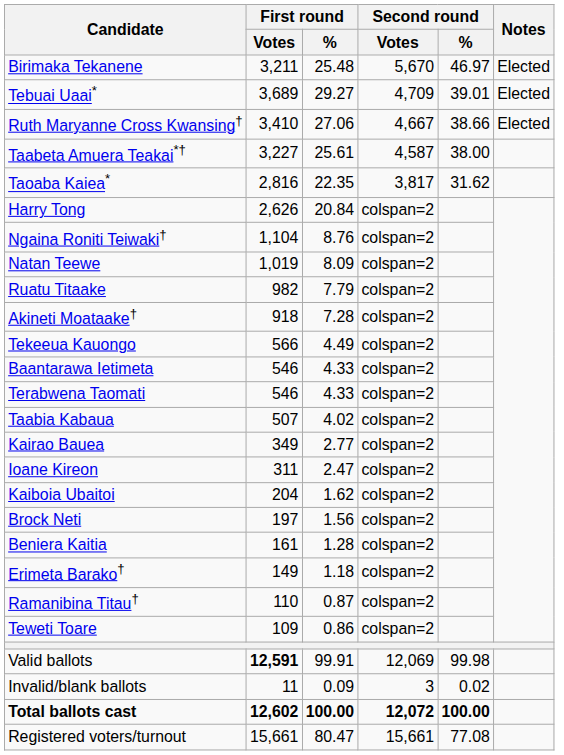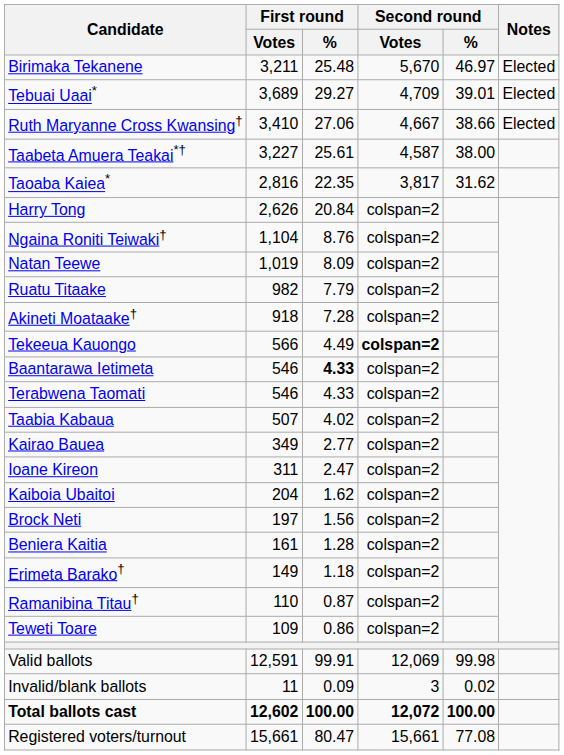Tekeeua Kauongo | Second round / Votes: normal -> bold
Baantarawa Ietimeta | First round / %: normal -> bold
Valid ballots | First round / Votes: bold -> normal
